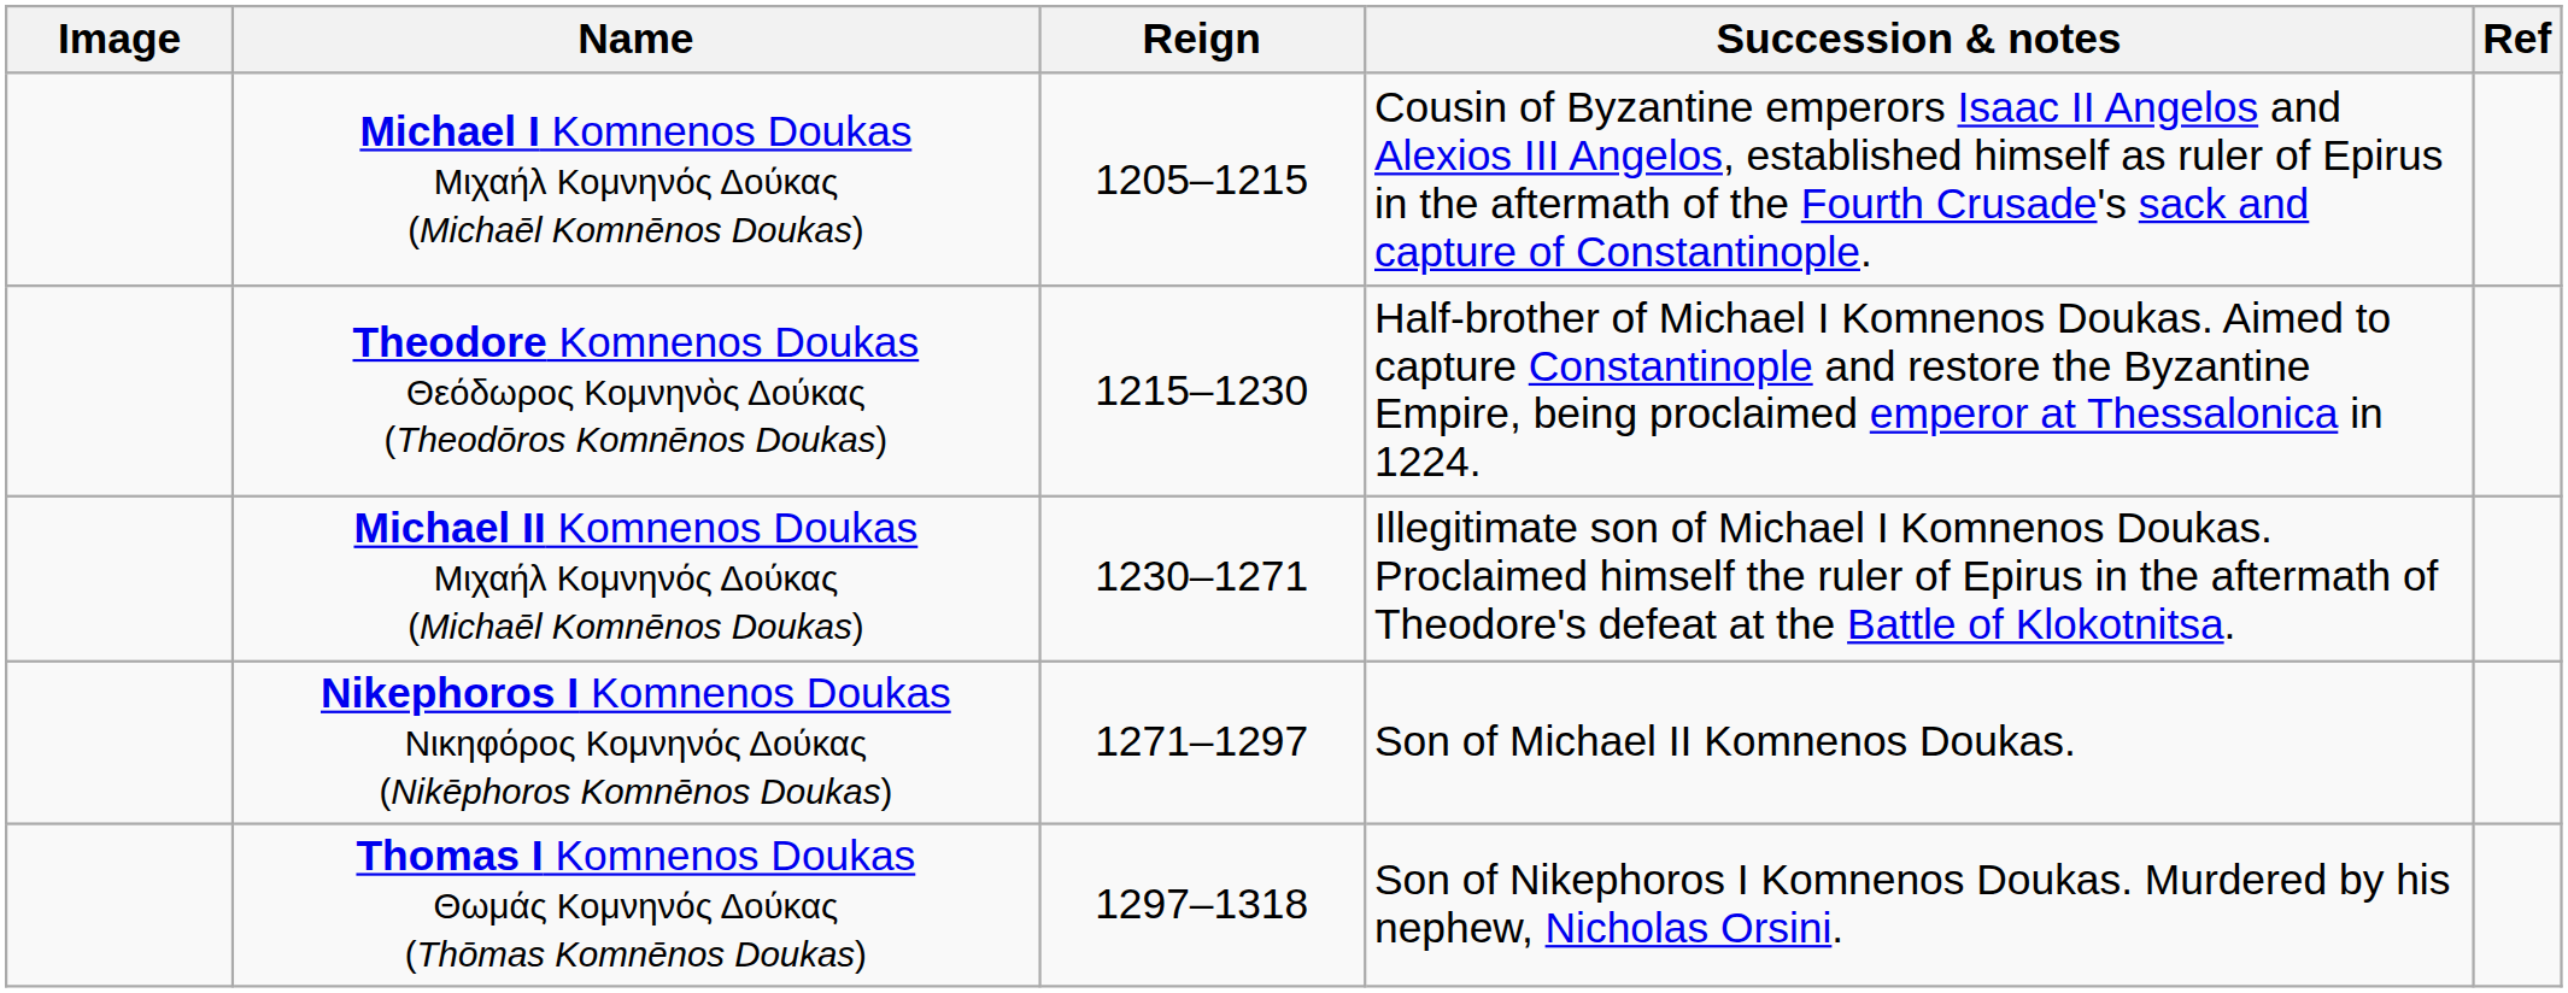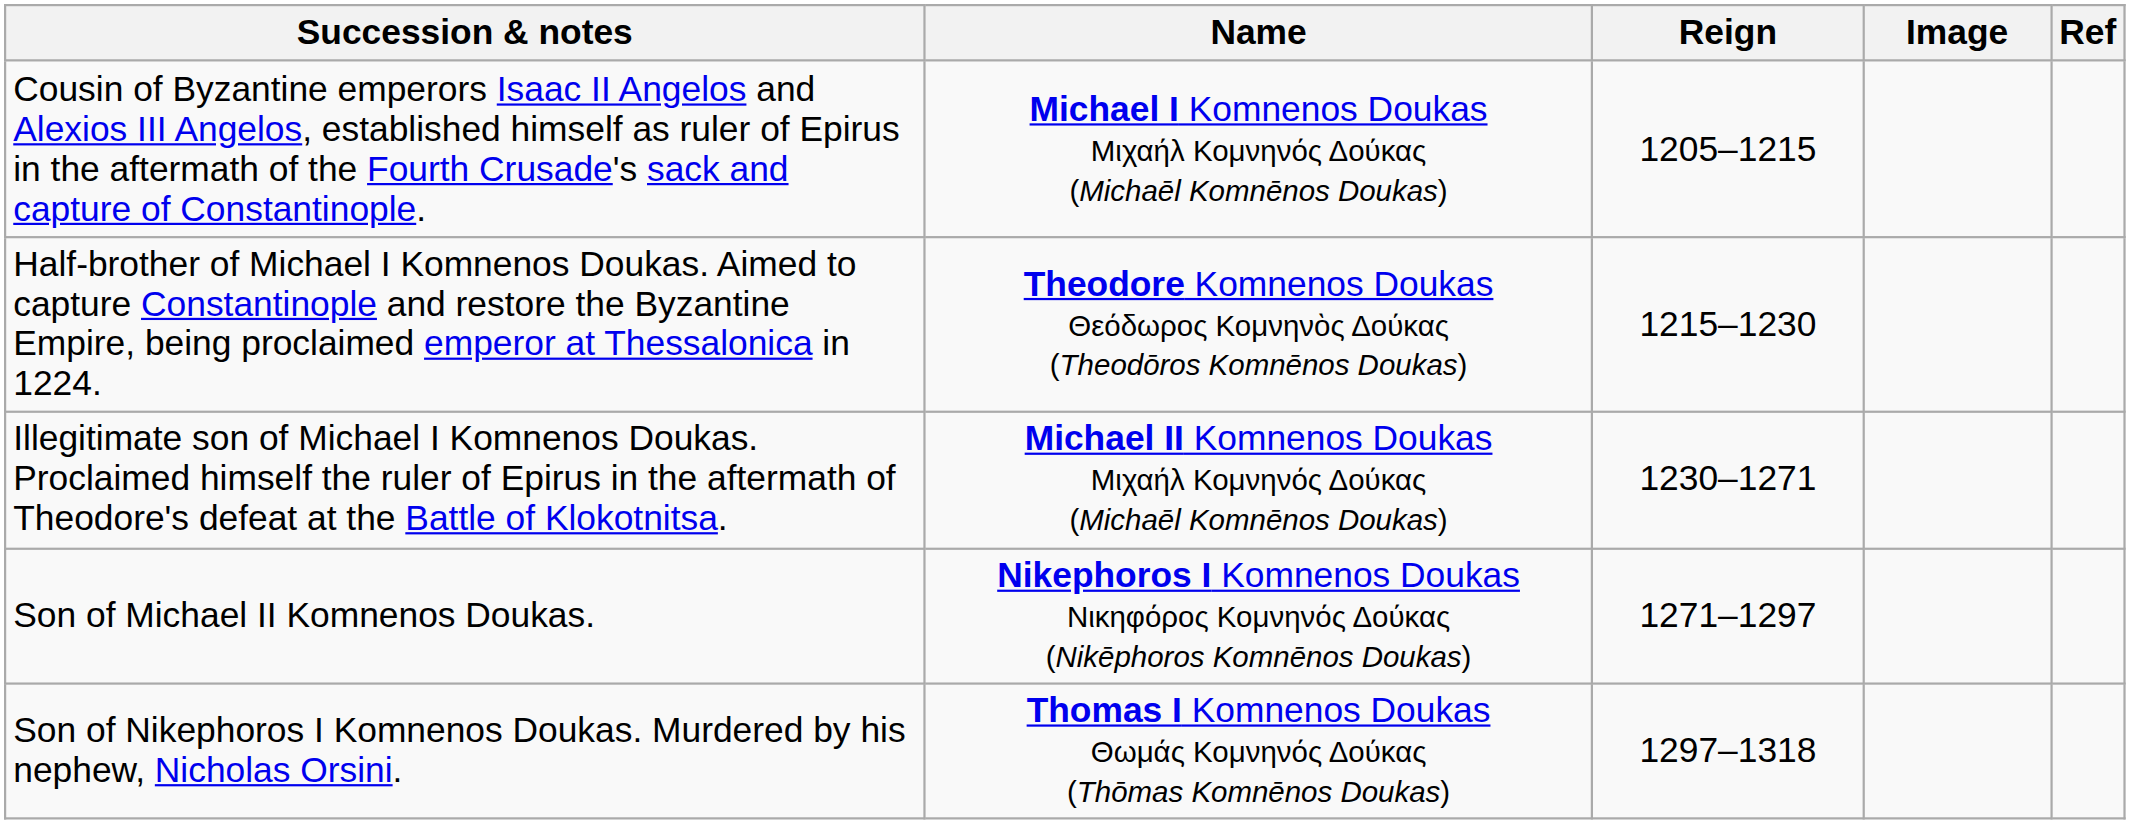columns swapped: Image <-> Succession & notes
